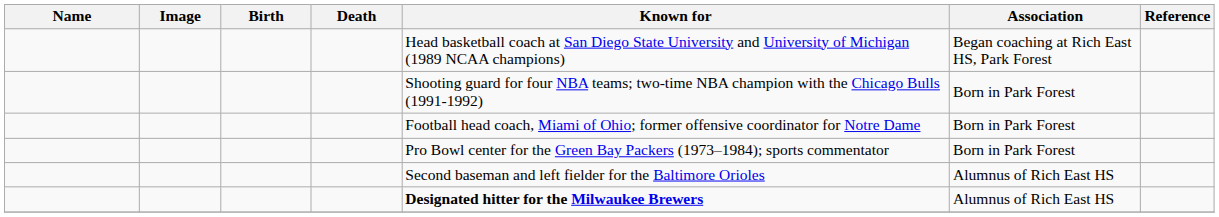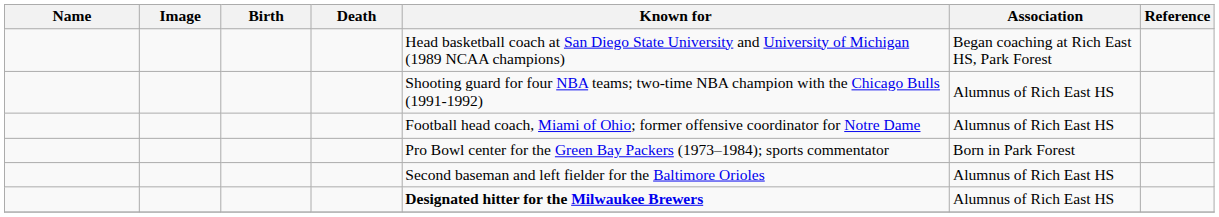row 3 | Association: Born in Park Forest -> Alumnus of Rich East HS
row 4 | Association: Born in Park Forest -> Alumnus of Rich East HS
